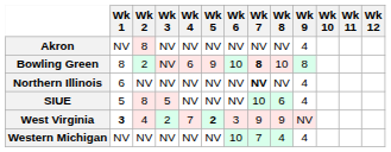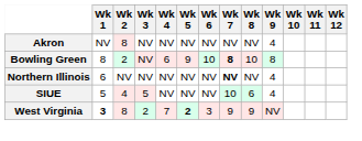SIUE | Wk 2: 8 -> 4
West Virginia | Wk 2: 4 -> 8
- row: Western Michigan | NV | NV | NV | NV | NV | 10 | 7 | 4 | 4
